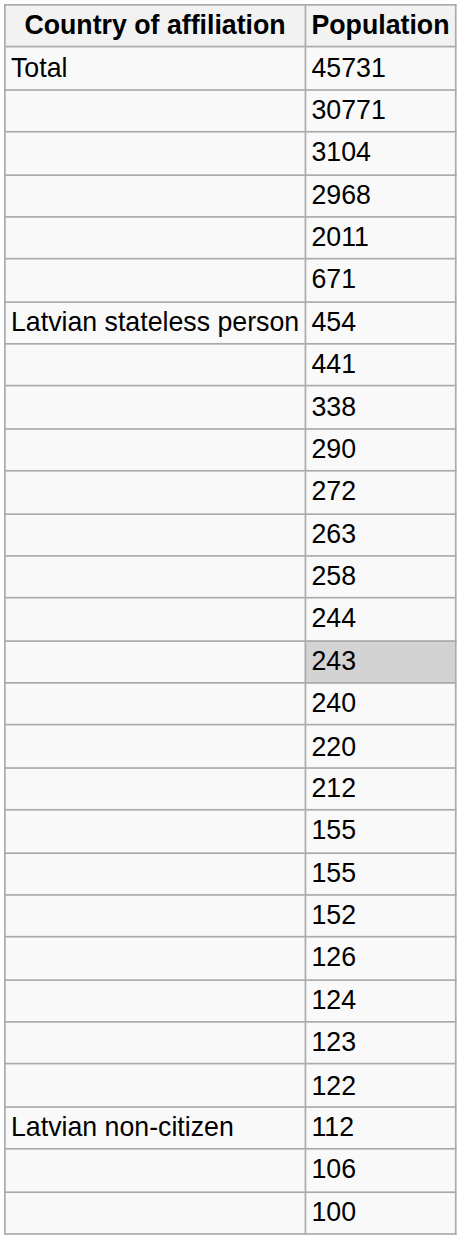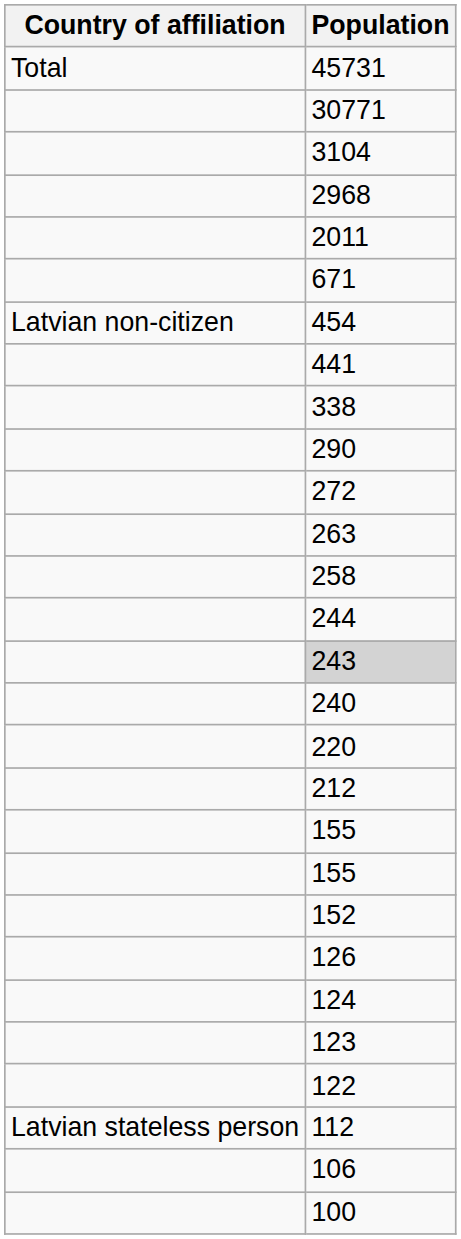row 8 | Country of affiliation: Latvian stateless person -> Latvian non-citizen
row 27 | Country of affiliation: Latvian non-citizen -> Latvian stateless person
